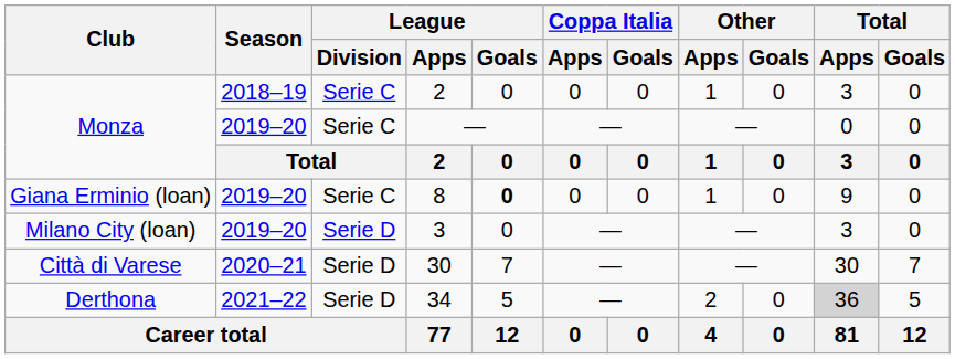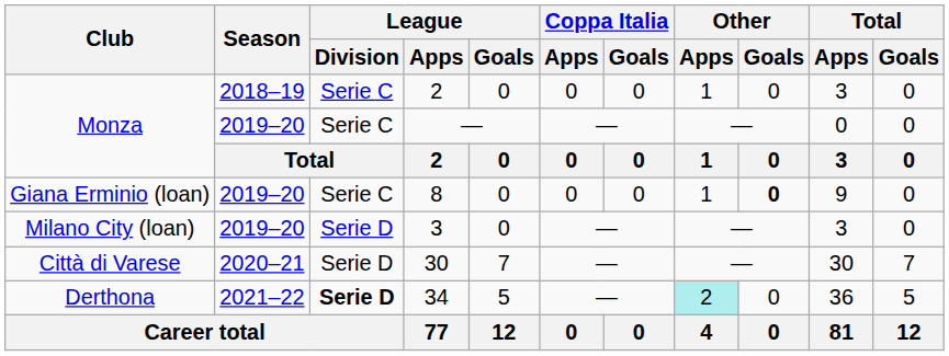8 | League / Goals: bold -> normal
8 | Other / Goals: normal -> bold
34 | League / Division: normal -> bold
34 | Other / Apps: no background -> paleturquoise background
34 | Total / Apps: lightgrey background -> no background
